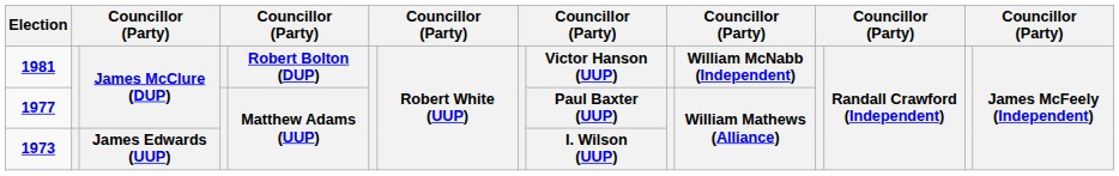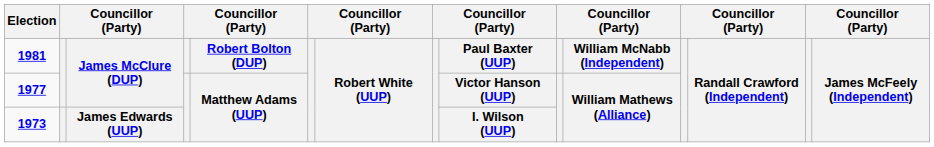1981 | column 9: Victor Hanson (UUP) -> Paul Baxter (UUP)
1977 | column 9: Paul Baxter (UUP) -> Victor Hanson (UUP)
